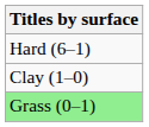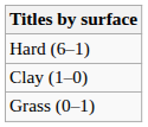row 4 | column 1: lightgreen background -> no background
